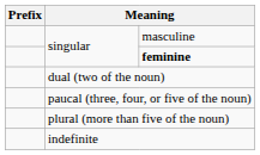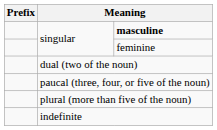masculine | column 3: normal -> bold
feminine | column 3: bold -> normal
